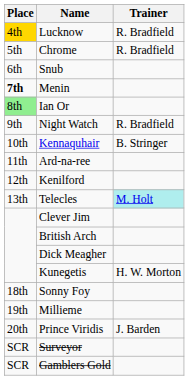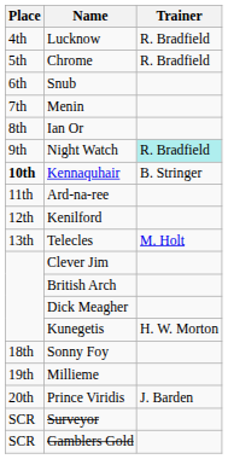Lucknow | Place: gold background -> no background
Menin | Place: bold -> normal
Ian Or | Place: lightgreen background -> no background
Night Watch | Trainer: no background -> paleturquoise background
Kennaquhair | Place: normal -> bold
Telecles | Trainer: paleturquoise background -> no background
